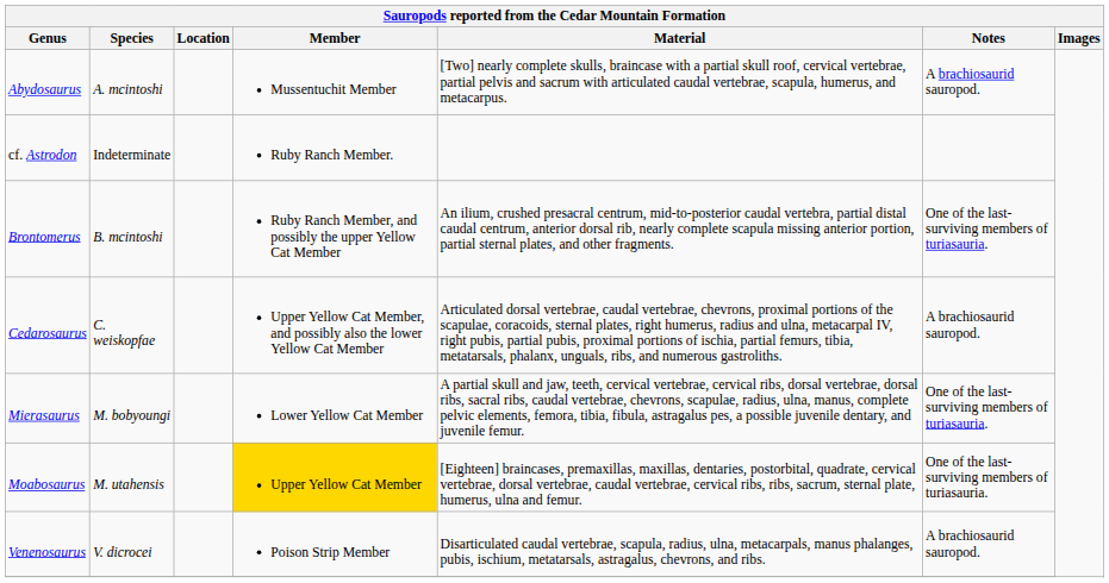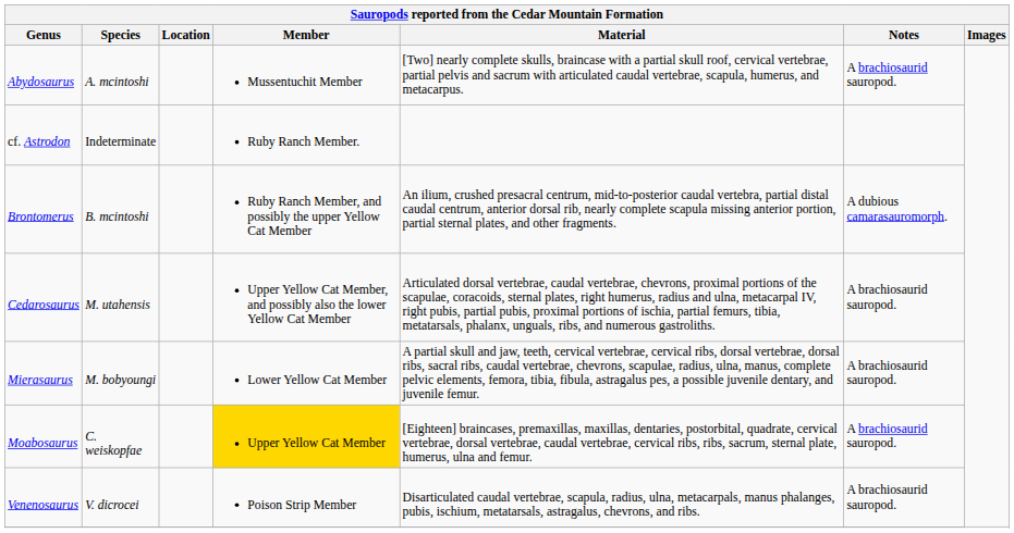Brontomerus | Notes: One of the last-surviving members of turiasauria. -> A dubious camarasauromorph.
Cedarosaurus | Species: C. weiskopfae -> M. utahensis
Mierasaurus | Notes: One of the last-surviving members of turiasauria. -> A brachiosaurid sauropod.
Moabosaurus | Species: M. utahensis -> C. weiskopfae
Moabosaurus | Notes: One of the last-surviving members of turiasauria. -> A brachiosaurid sauropod.
